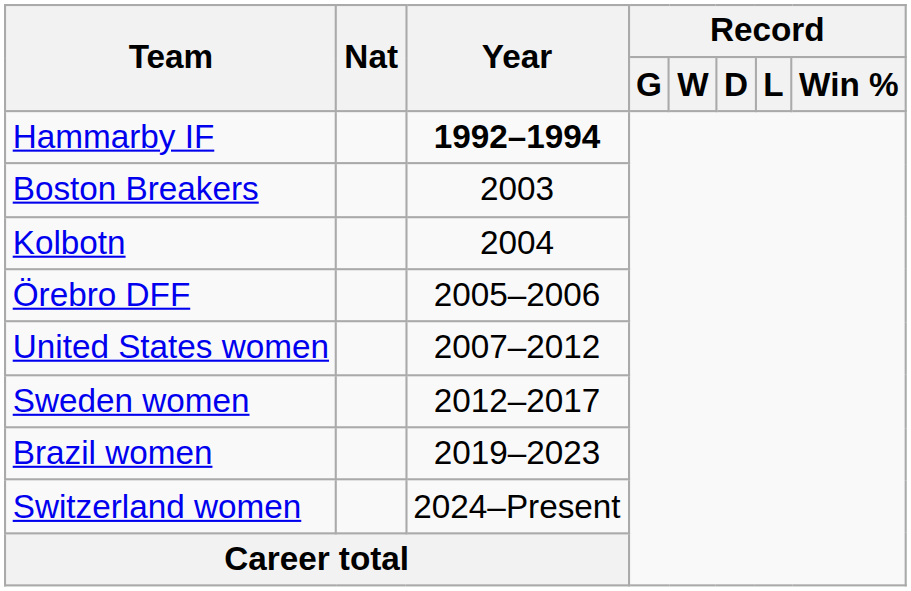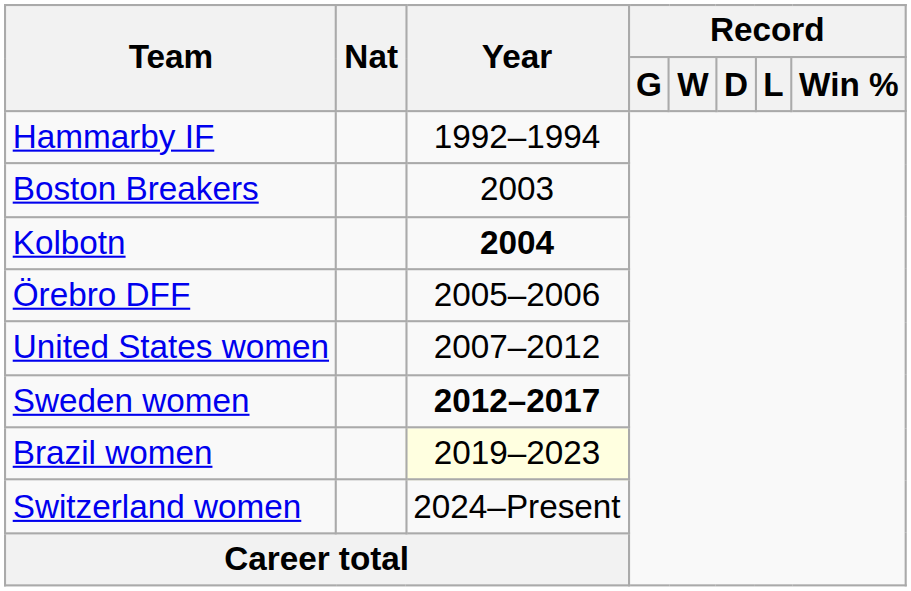Hammarby IF | Year: bold -> normal
Kolbotn | Year: normal -> bold
Sweden women | Year: normal -> bold
Brazil women | Year: no background -> lightyellow background
